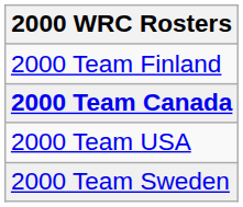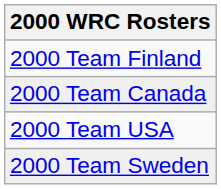row 3 | column 1: bold -> normal
